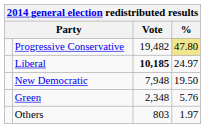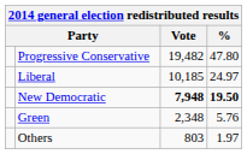Progressive Conservative | %: khaki background -> no background
Liberal | Vote: bold -> normal
New Democratic | Vote: normal -> bold
New Democratic | %: normal -> bold
